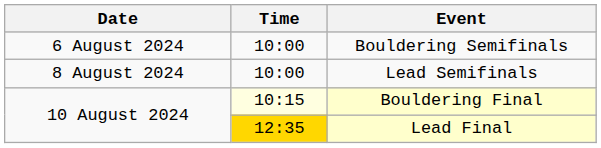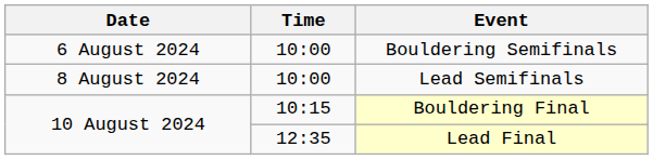Bouldering Final | Time: lightyellow background -> no background
Lead Final | Time: gold background -> no background
